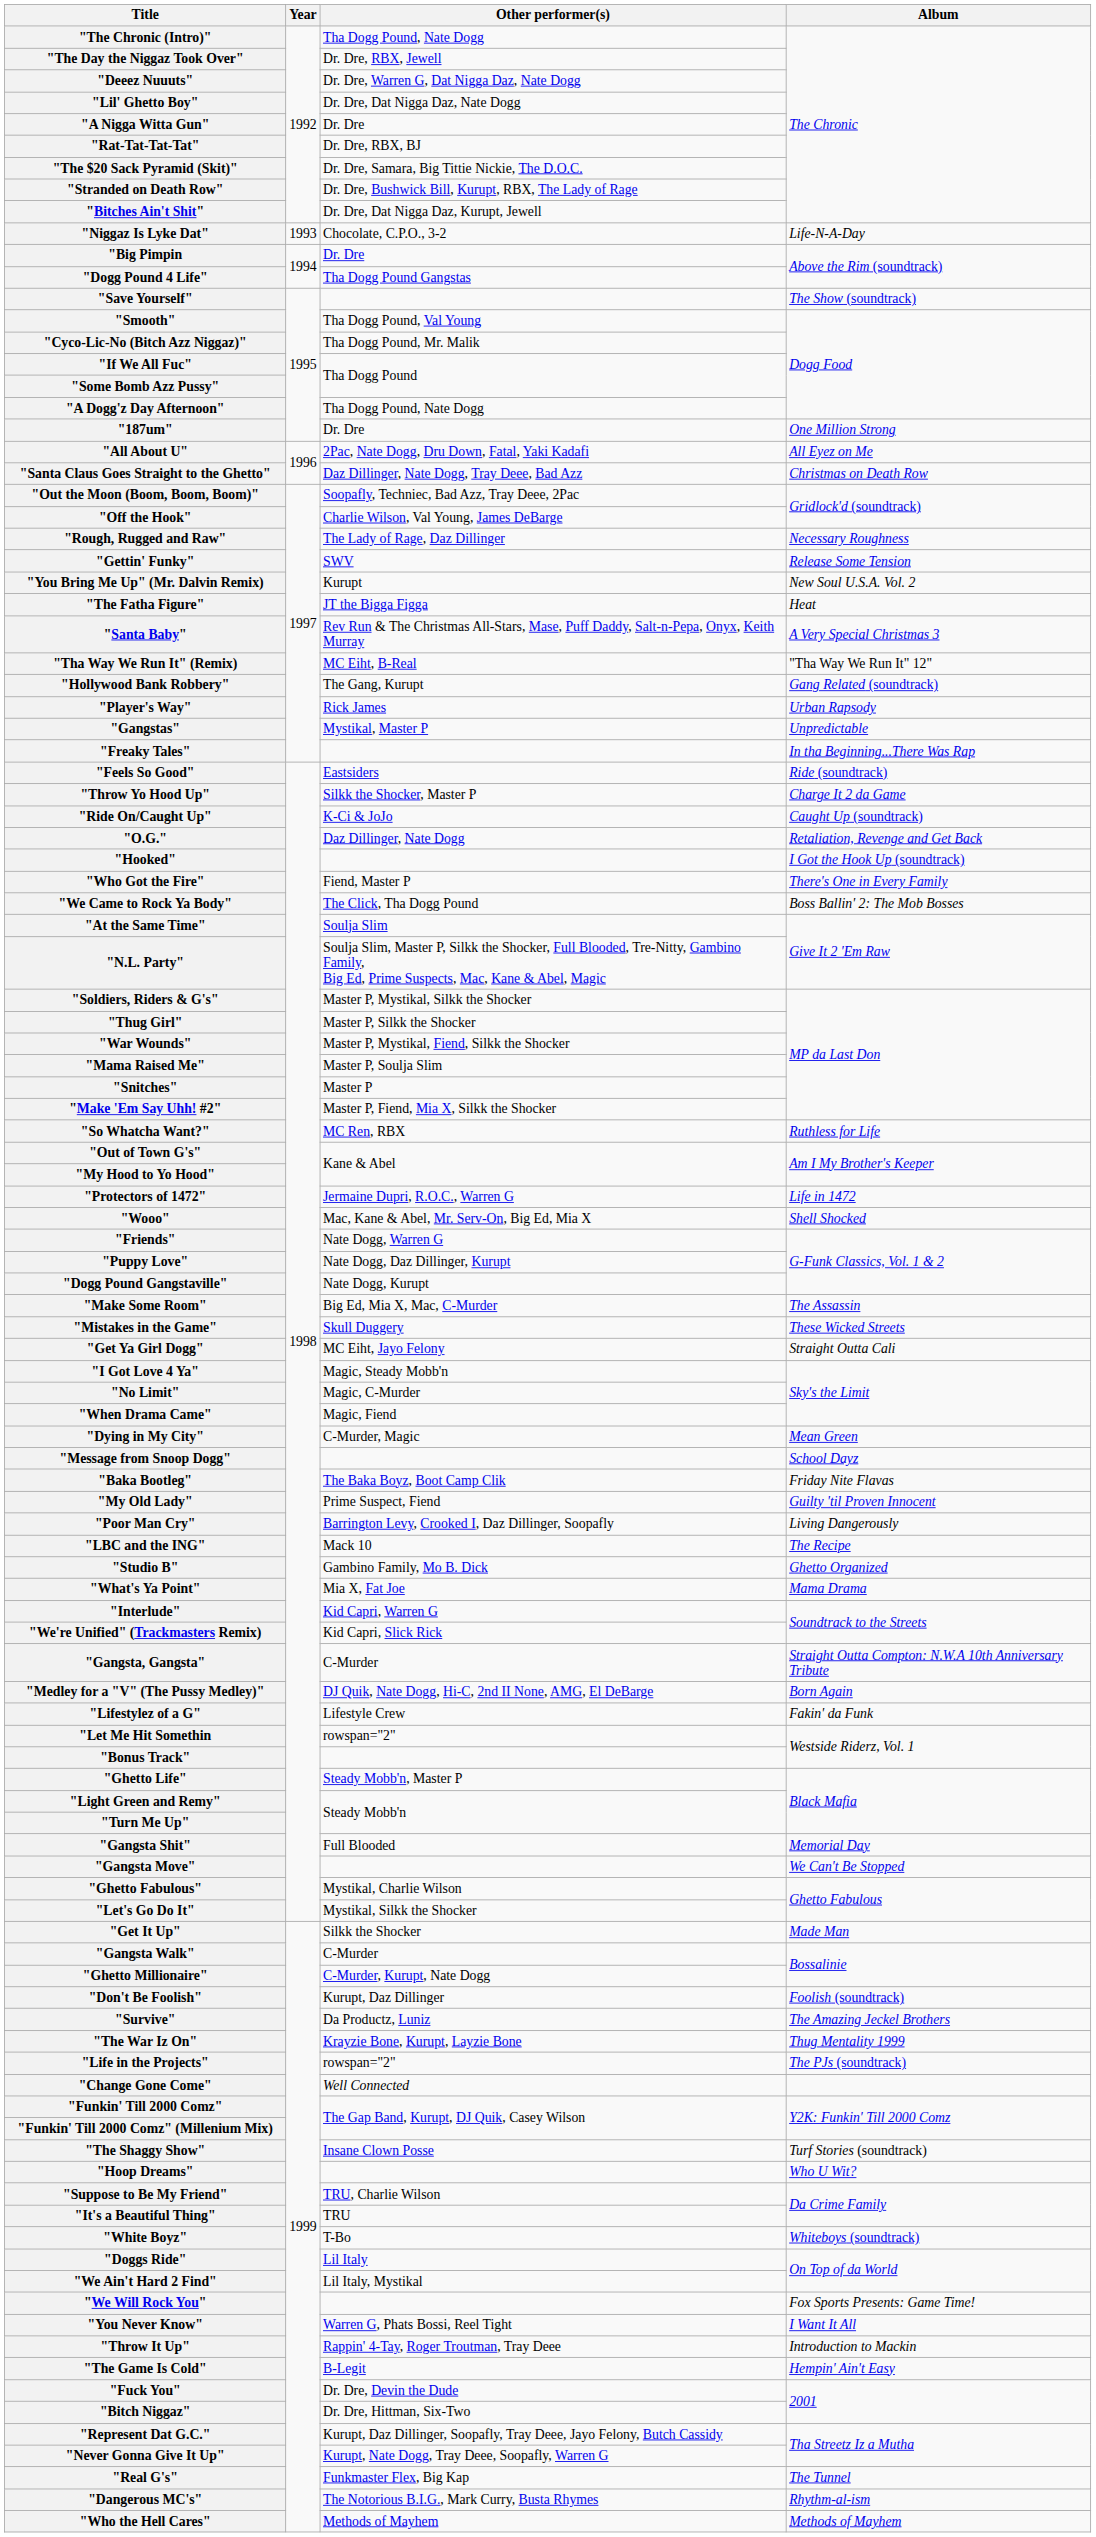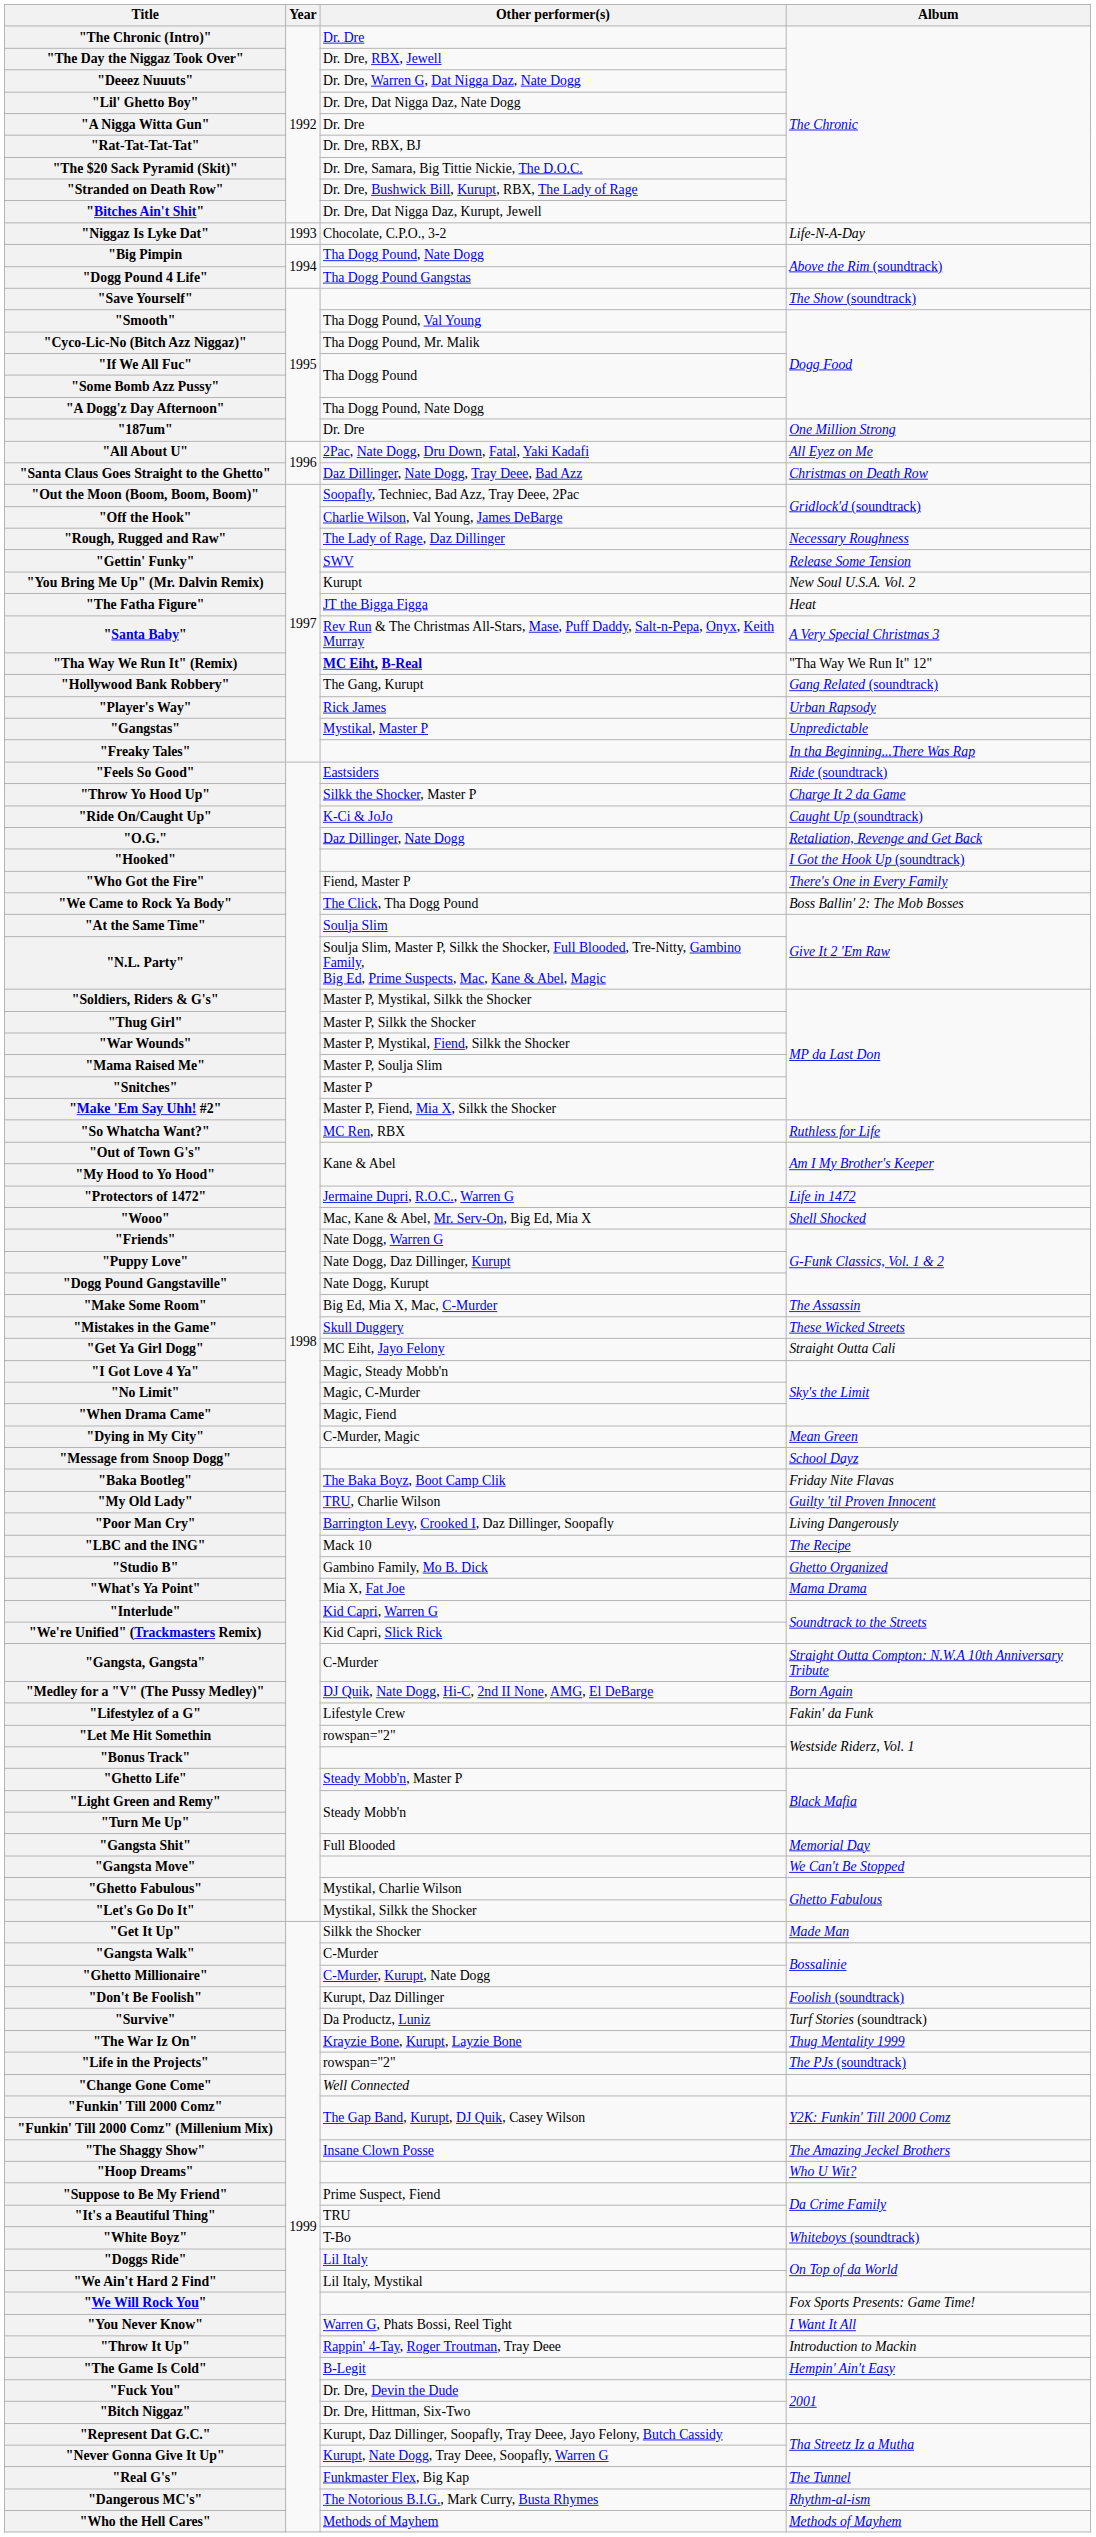"The Chronic (Intro)" | Other performer(s): Tha Dogg Pound, Nate Dogg -> Dr. Dre
"Big Pimpin | Other performer(s): Dr. Dre -> Tha Dogg Pound, Nate Dogg
"Tha Way We Run It" (Remix) | Other performer(s): normal -> bold
"My Old Lady" | Other performer(s): Prime Suspect, Fiend -> TRU, Charlie Wilson
"Survive" | Album: The Amazing Jeckel Brothers -> Turf Stories (soundtrack)
"The Shaggy Show" | Album: Turf Stories (soundtrack) -> The Amazing Jeckel Brothers
"Suppose to Be My Friend" | Other performer(s): TRU, Charlie Wilson -> Prime Suspect, Fiend
